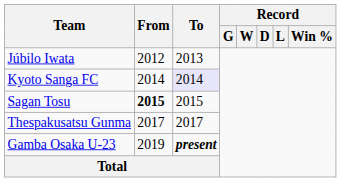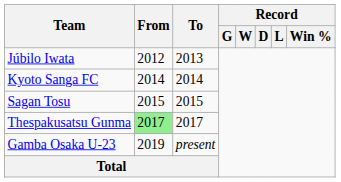Kyoto Sanga FC | To: lavender background -> no background
Sagan Tosu | From: bold -> normal
Thespakusatsu Gunma | From: no background -> lightgreen background
Gamba Osaka U-23 | To: bold -> normal
